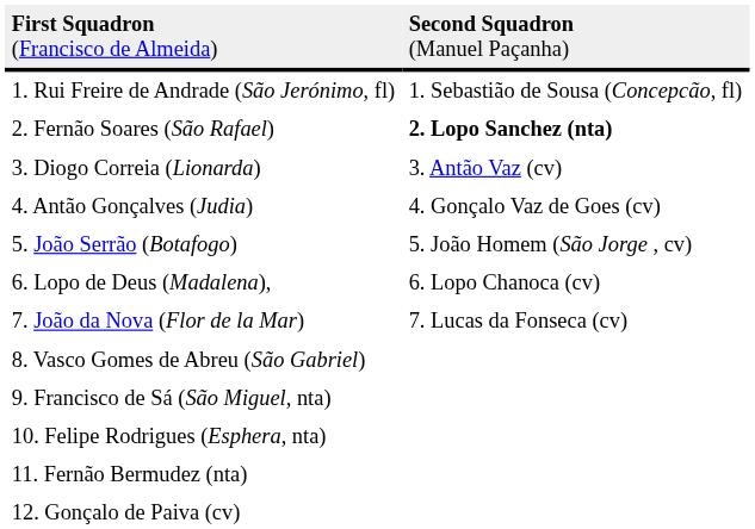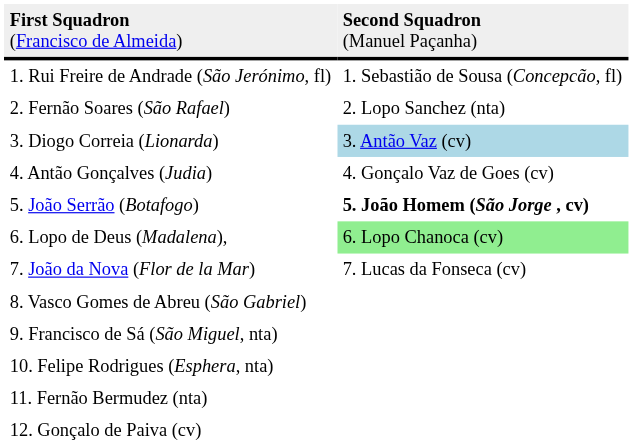2. Fernão Soares (São Rafael) | column 2: bold -> normal
3. Diogo Correia (Lionarda) | column 2: no background -> lightblue background
5. João Serrão (Botafogo) | column 2: normal -> bold
6. Lopo de Deus (Madalena), | column 2: no background -> lightgreen background
